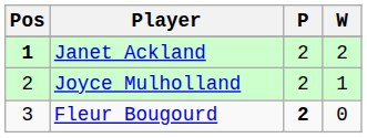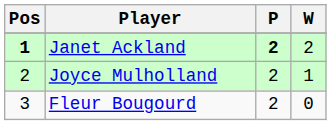Janet Ackland | P: normal -> bold
Fleur Bougourd | P: bold -> normal
